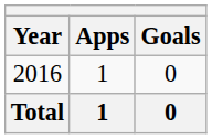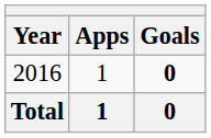2016 | Goals: normal -> bold
